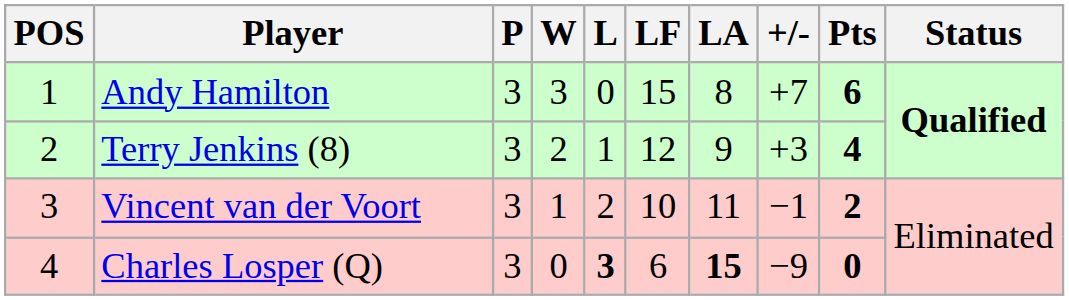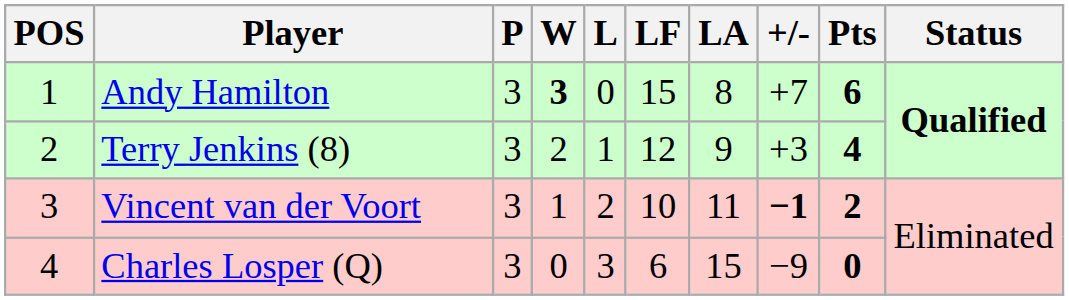Andy Hamilton | W: normal -> bold
Vincent van der Voort | +/-: normal -> bold
Charles Losper (Q) | L: bold -> normal
Charles Losper (Q) | LA: bold -> normal
